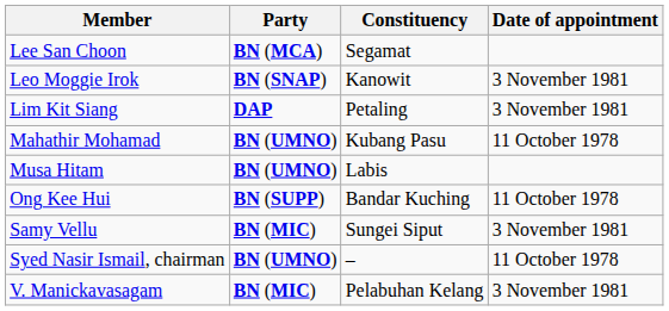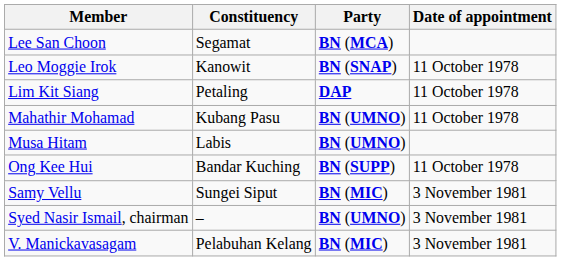columns swapped: Party <-> Constituency
Leo Moggie Irok | Date of appointment: 3 November 1981 -> 11 October 1978
Lim Kit Siang | Date of appointment: 3 November 1981 -> 11 October 1978
Syed Nasir Ismail, chairman | Date of appointment: 11 October 1978 -> 3 November 1981
